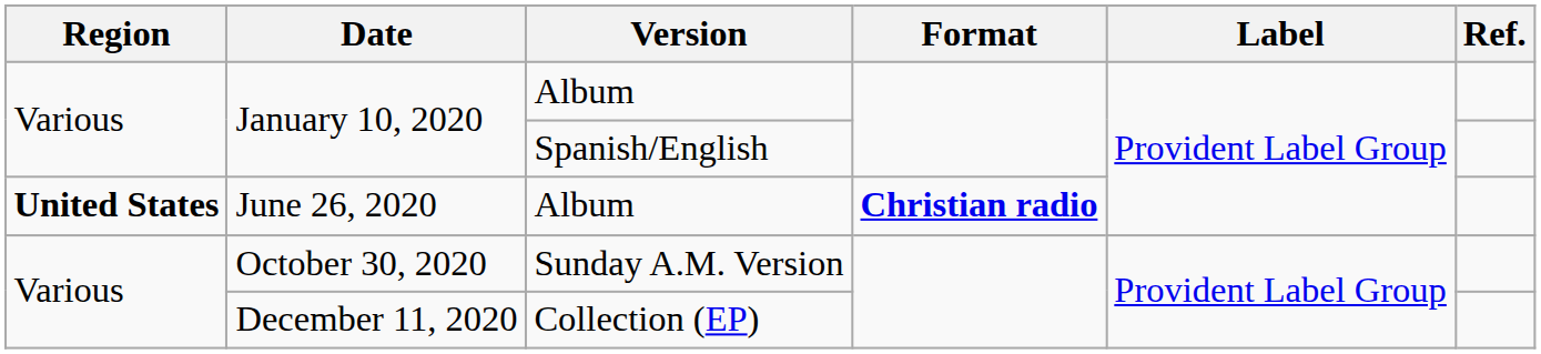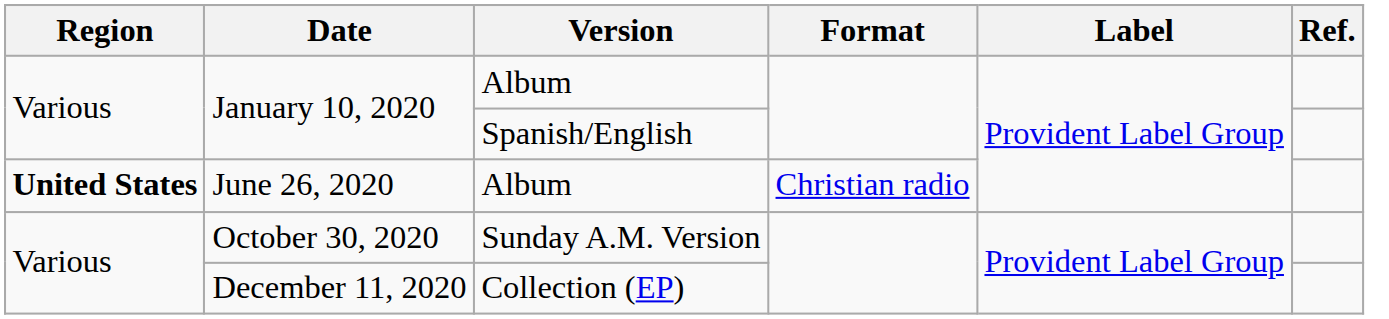June 26, 2020 | Format: bold -> normal
